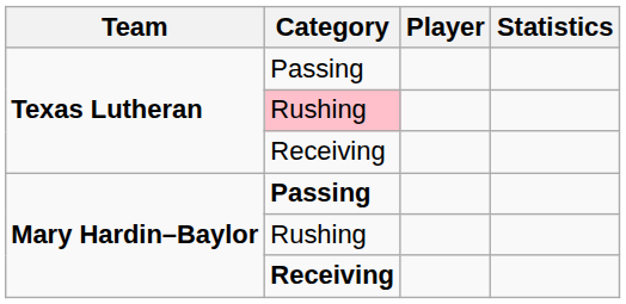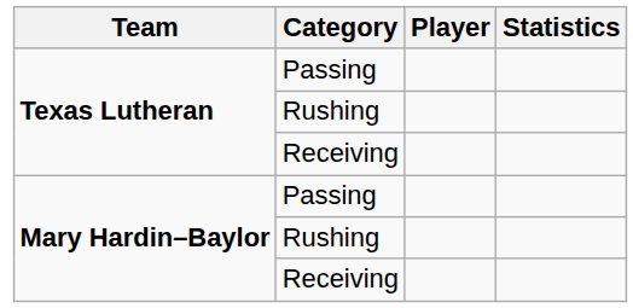Texas Lutheran / Rushing | Category: pink background -> no background
Mary Hardin–Baylor / Passing | Category: bold -> normal
Mary Hardin–Baylor / Receiving | Category: bold -> normal
